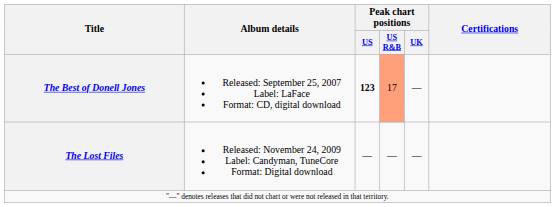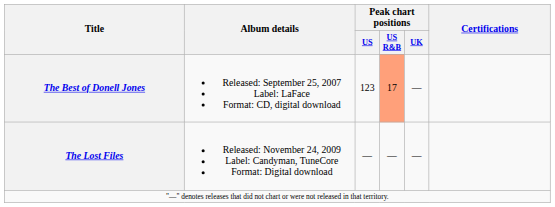The Best of Donell Jones | Peak chart positions / US: bold -> normal
